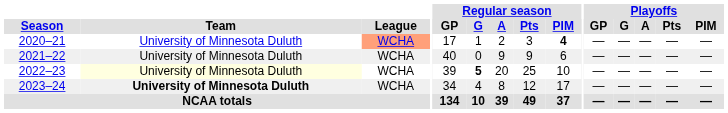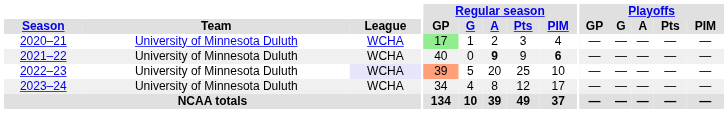2020–21 | League: lightsalmon background -> no background
2020–21 | Regular season / GP: no background -> lightgreen background
2020–21 | Regular season / PIM: bold -> normal
2021–22 | Regular season / A: normal -> bold
2021–22 | Regular season / PIM: normal -> bold
2022–23 | Team: lightyellow background -> no background
2022–23 | League: no background -> lavender background
2022–23 | Regular season / GP: no background -> lightsalmon background
2022–23 | Regular season / G: bold -> normal
2023–24 | Team: bold -> normal
